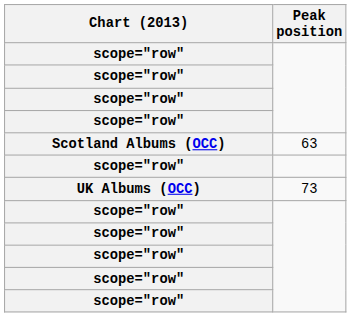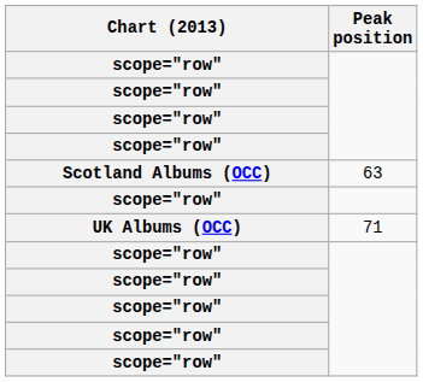UK Albums (OCC) | Peak position: 73 -> 71
